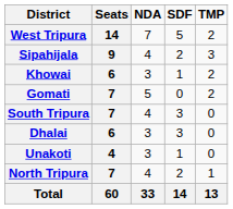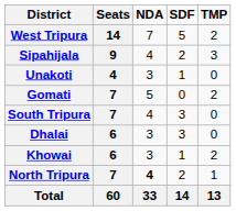rows swapped: Khowai <-> Unakoti
North Tripura | column 3: normal -> bold
